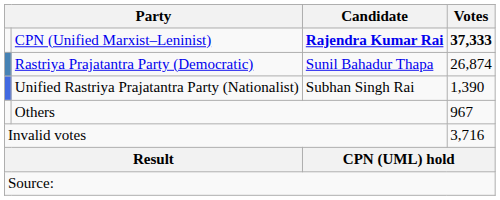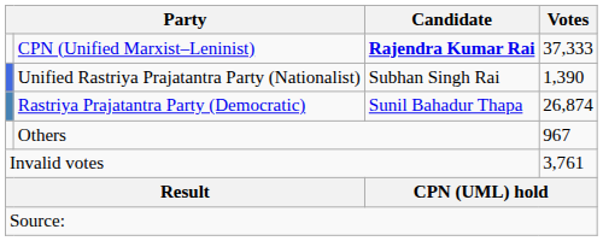CPN (Unified Marxist–Leninist) | Votes: bold -> normal
rows swapped: Rastriya Prajatantra Party (Democratic) <-> Unified Rastriya Prajatantra Party (Nationalist)
Invalid votes | Votes: 3,716 -> 3,761
